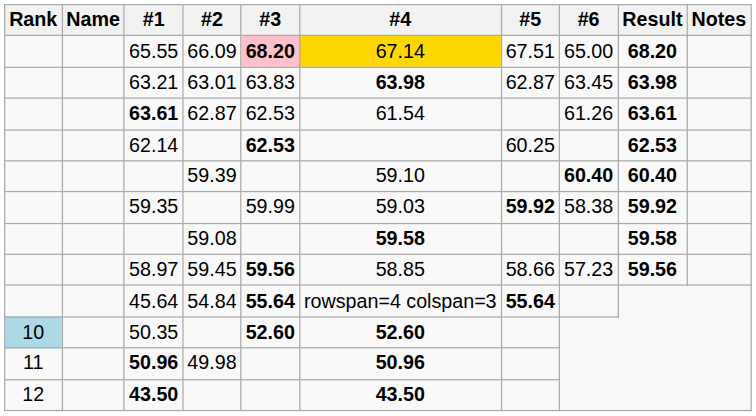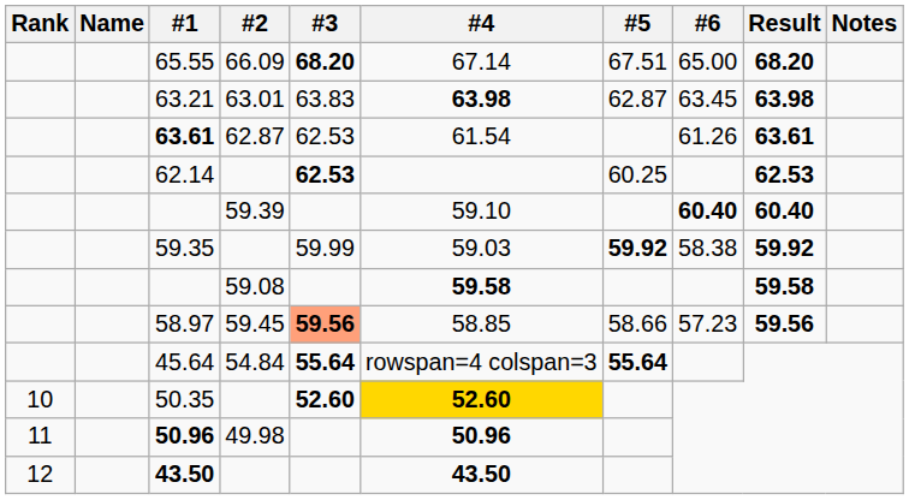65.55 | #3: pink background -> no background
65.55 | #4: gold background -> no background
58.97 | #3: no background -> lightsalmon background
50.35 | Rank: lightblue background -> no background
50.35 | #4: no background -> gold background
